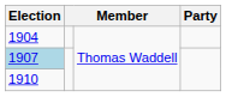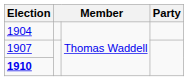1907 | Election: lightblue background -> no background
1910 | Election: normal -> bold
